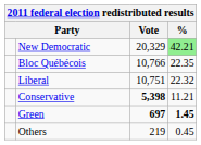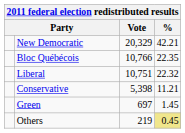New Democratic | %: lightgreen background -> no background
Conservative | Vote: bold -> normal
Green | Vote: bold -> normal
Green | %: bold -> normal
Others | %: no background -> khaki background
